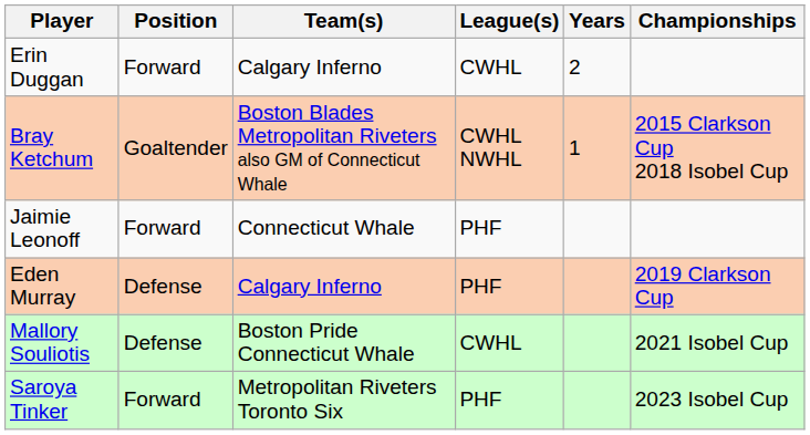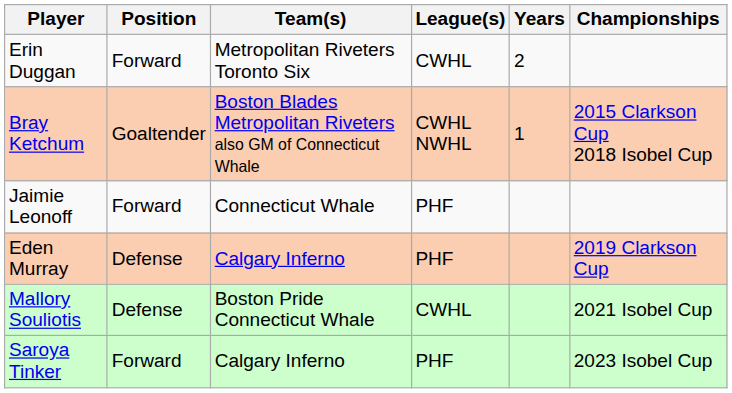Erin Duggan | Team(s): Calgary Inferno -> Metropolitan Riveters Toronto Six
Saroya Tinker | Team(s): Metropolitan Riveters Toronto Six -> Calgary Inferno
